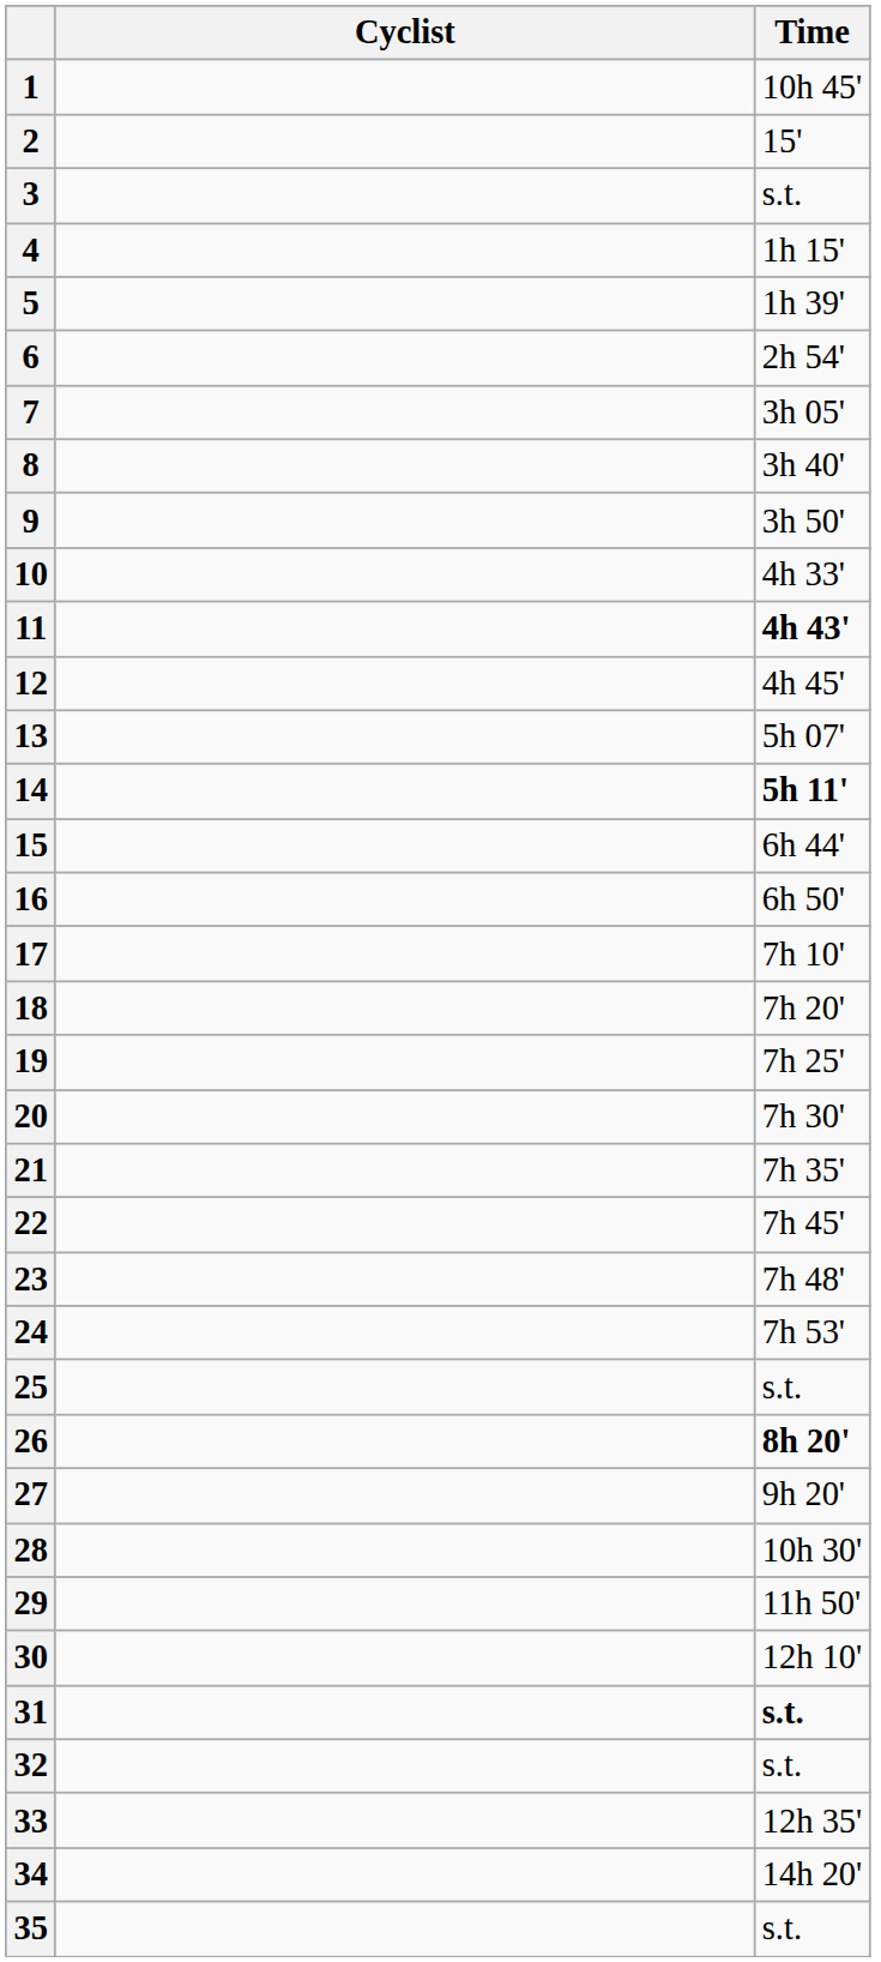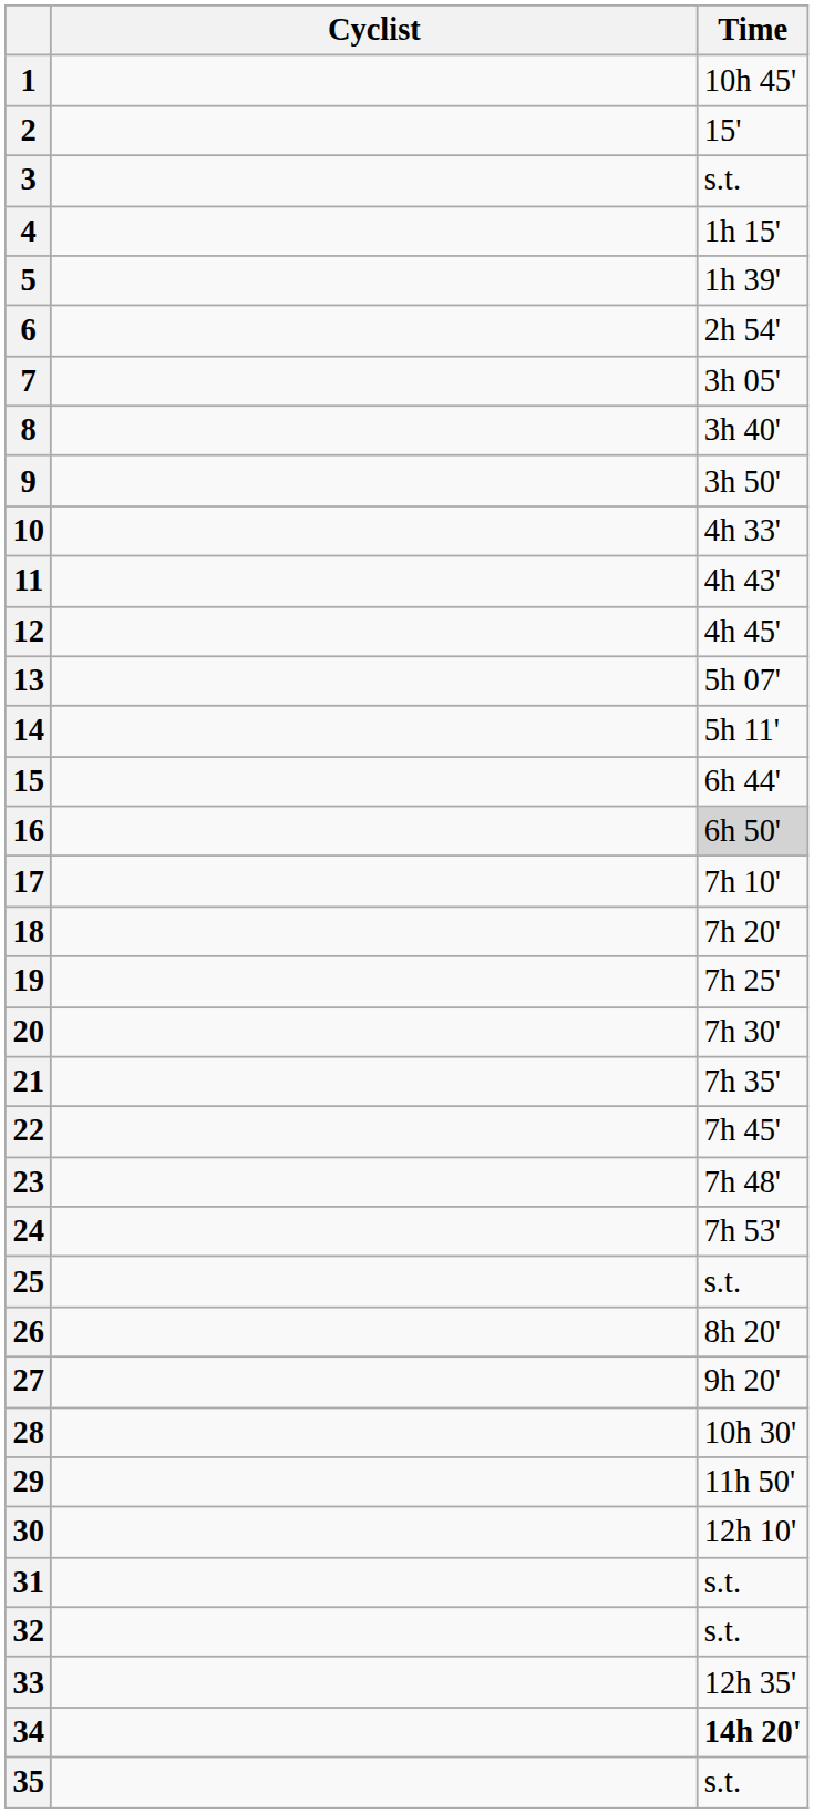11 | Time: bold -> normal
14 | Time: bold -> normal
16 | Time: no background -> lightgrey background
26 | Time: bold -> normal
31 | Time: bold -> normal
34 | Time: normal -> bold
